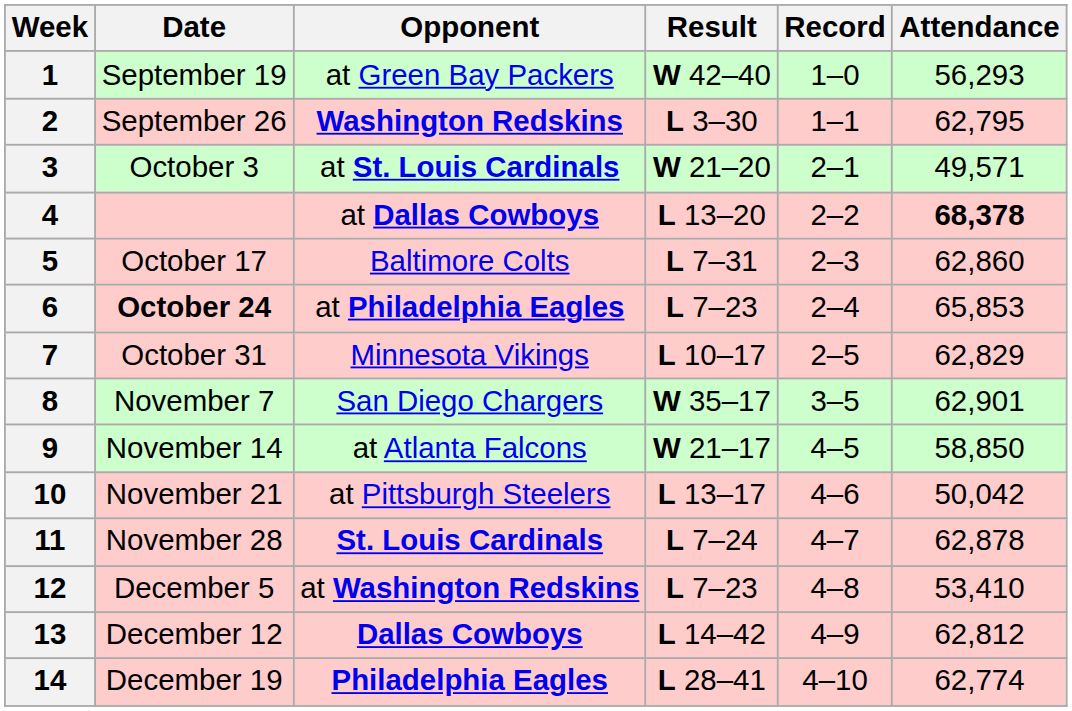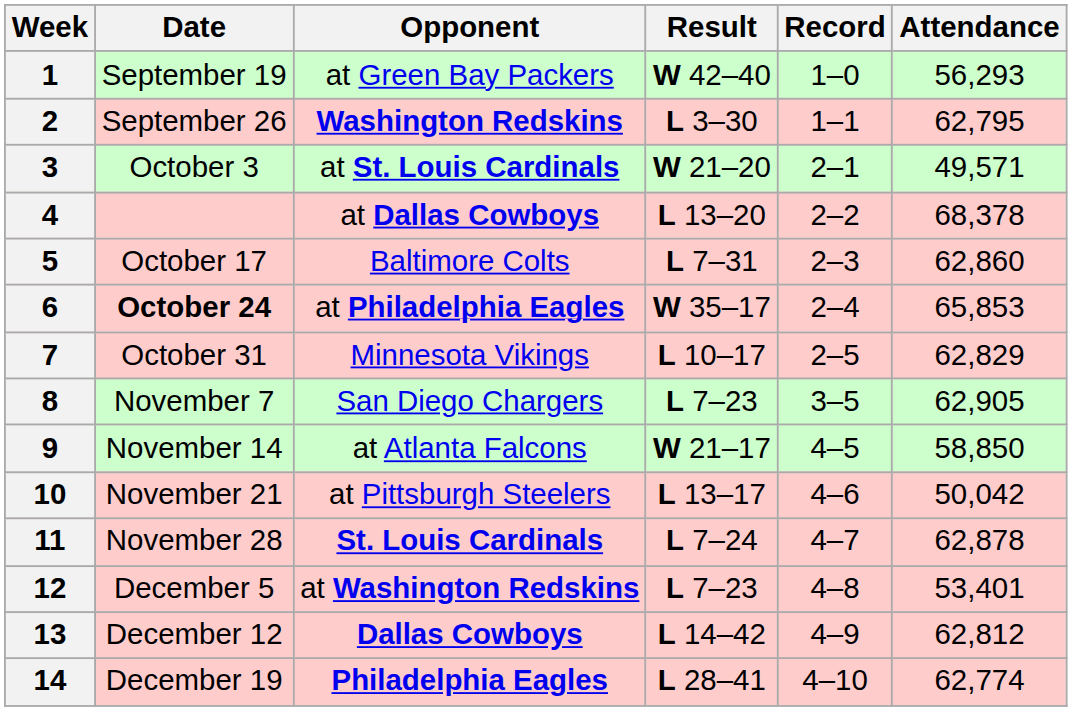4 | Attendance: bold -> normal
6 | Result: L 7–23 -> W 35–17
8 | Result: W 35–17 -> L 7–23
8 | Attendance: 62,901 -> 62,905
12 | Attendance: 53,410 -> 53,401
